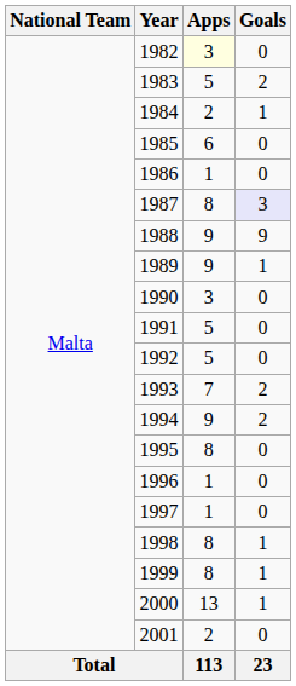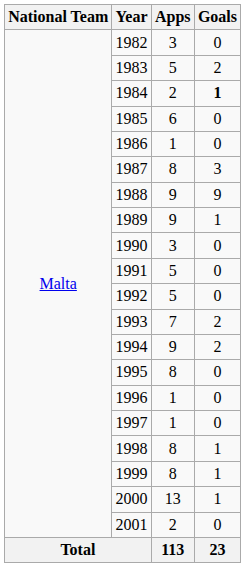1982 | Apps: lightyellow background -> no background
1984 | Goals: normal -> bold
1987 | Goals: lavender background -> no background
